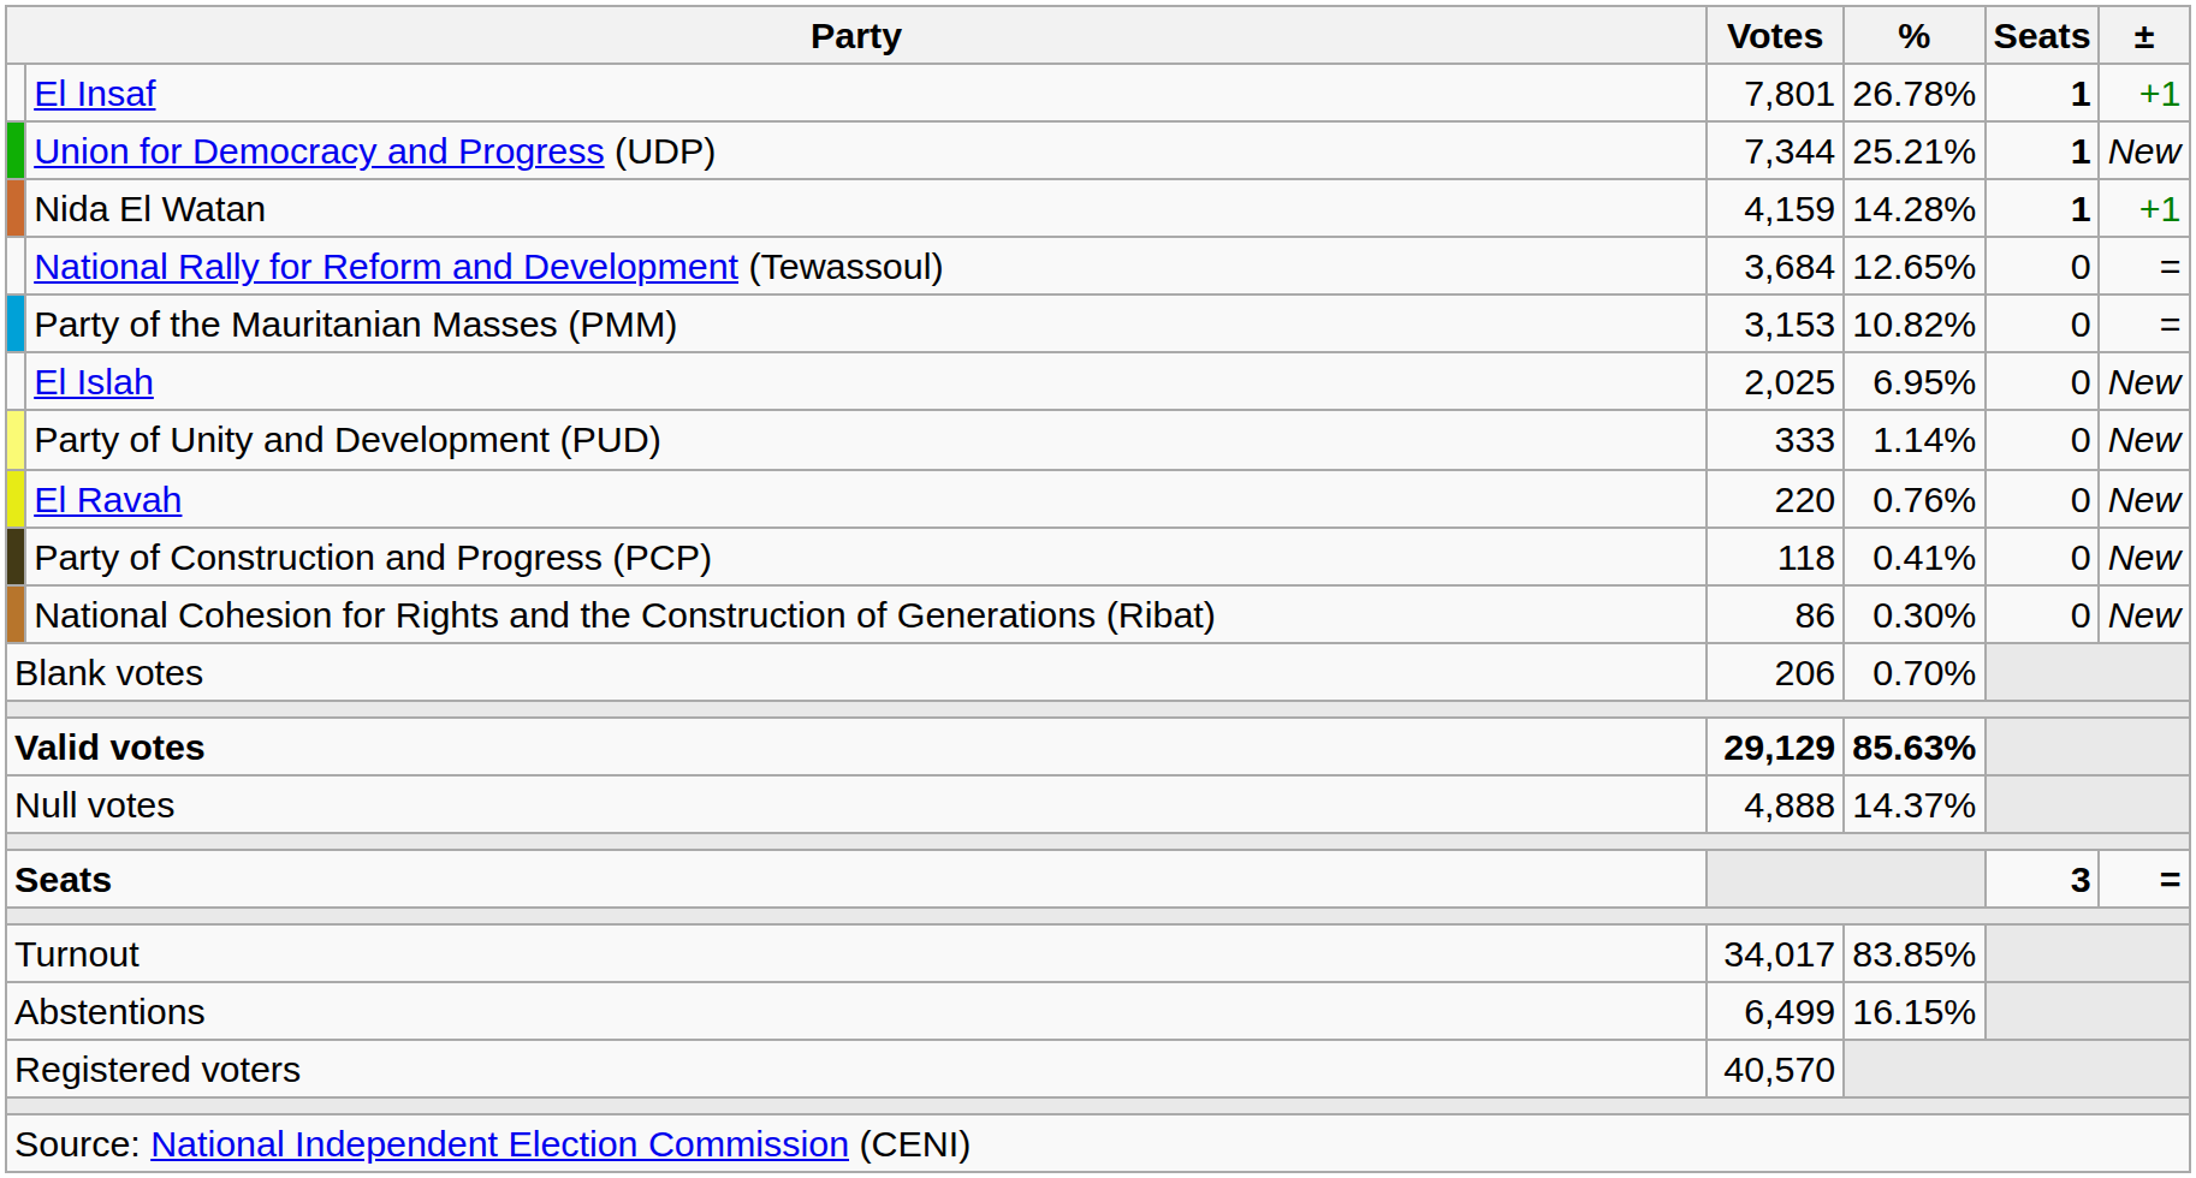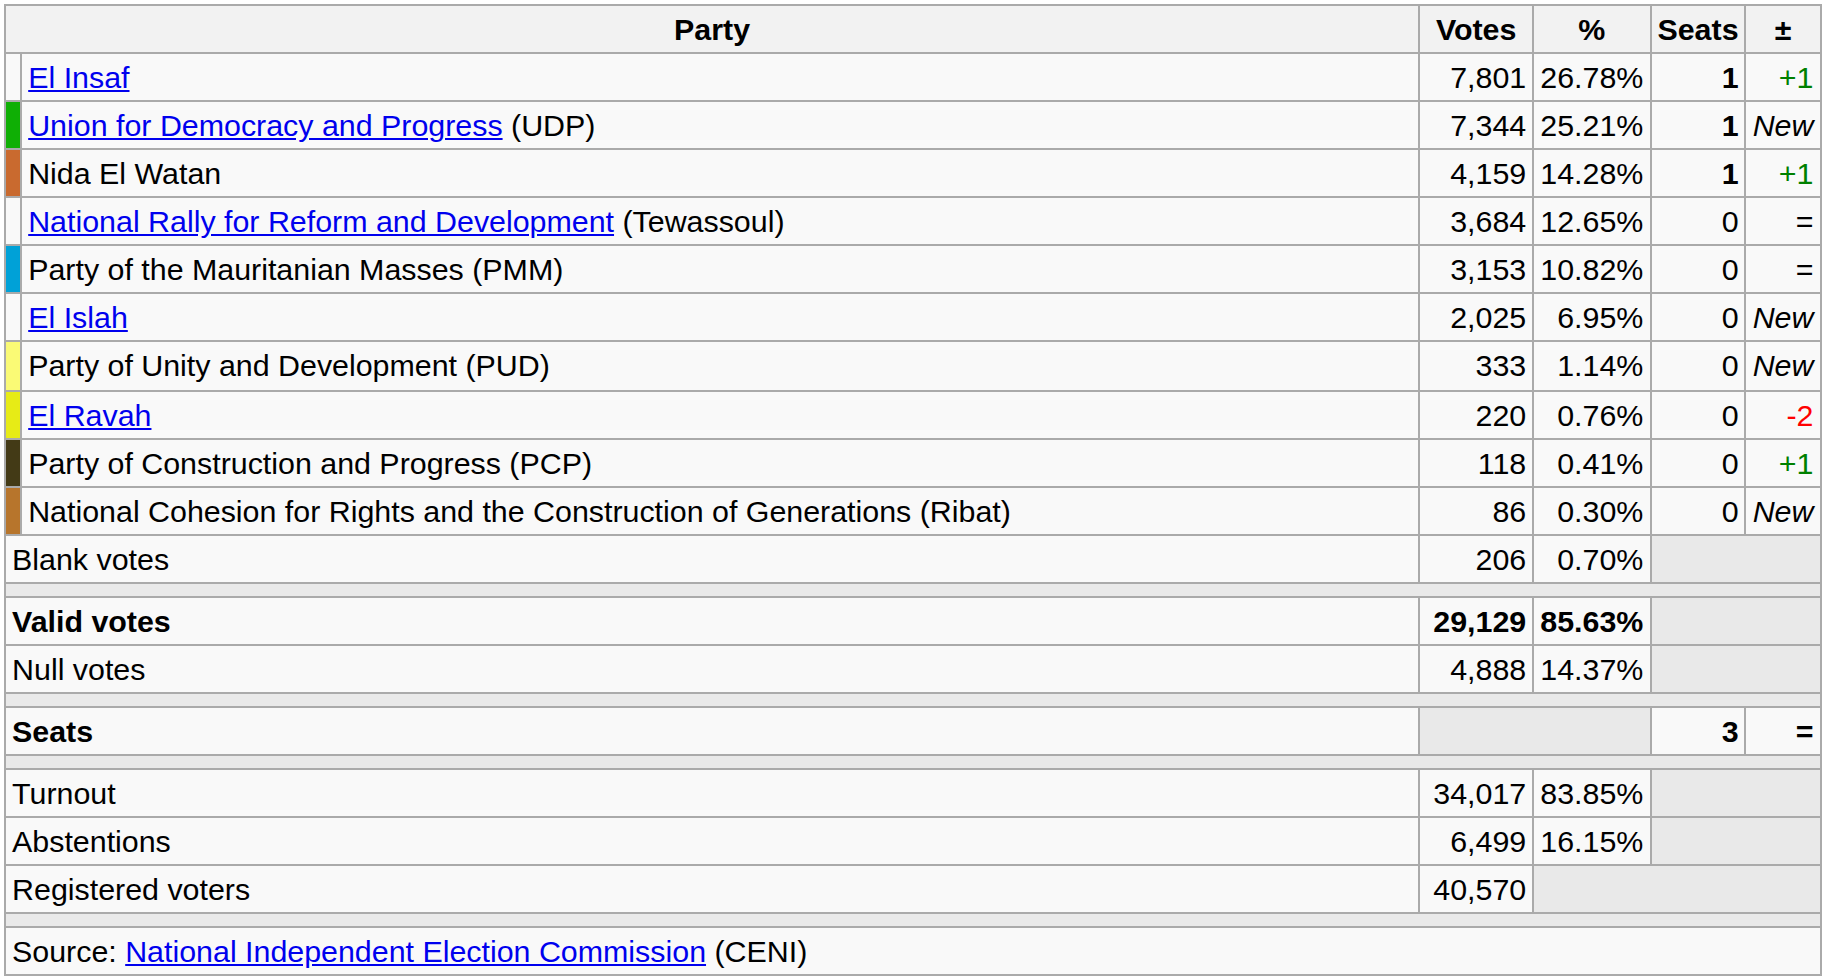El Ravah | ±: New -> -2
Party of Construction and Progress (PCP) | ±: New -> +1
